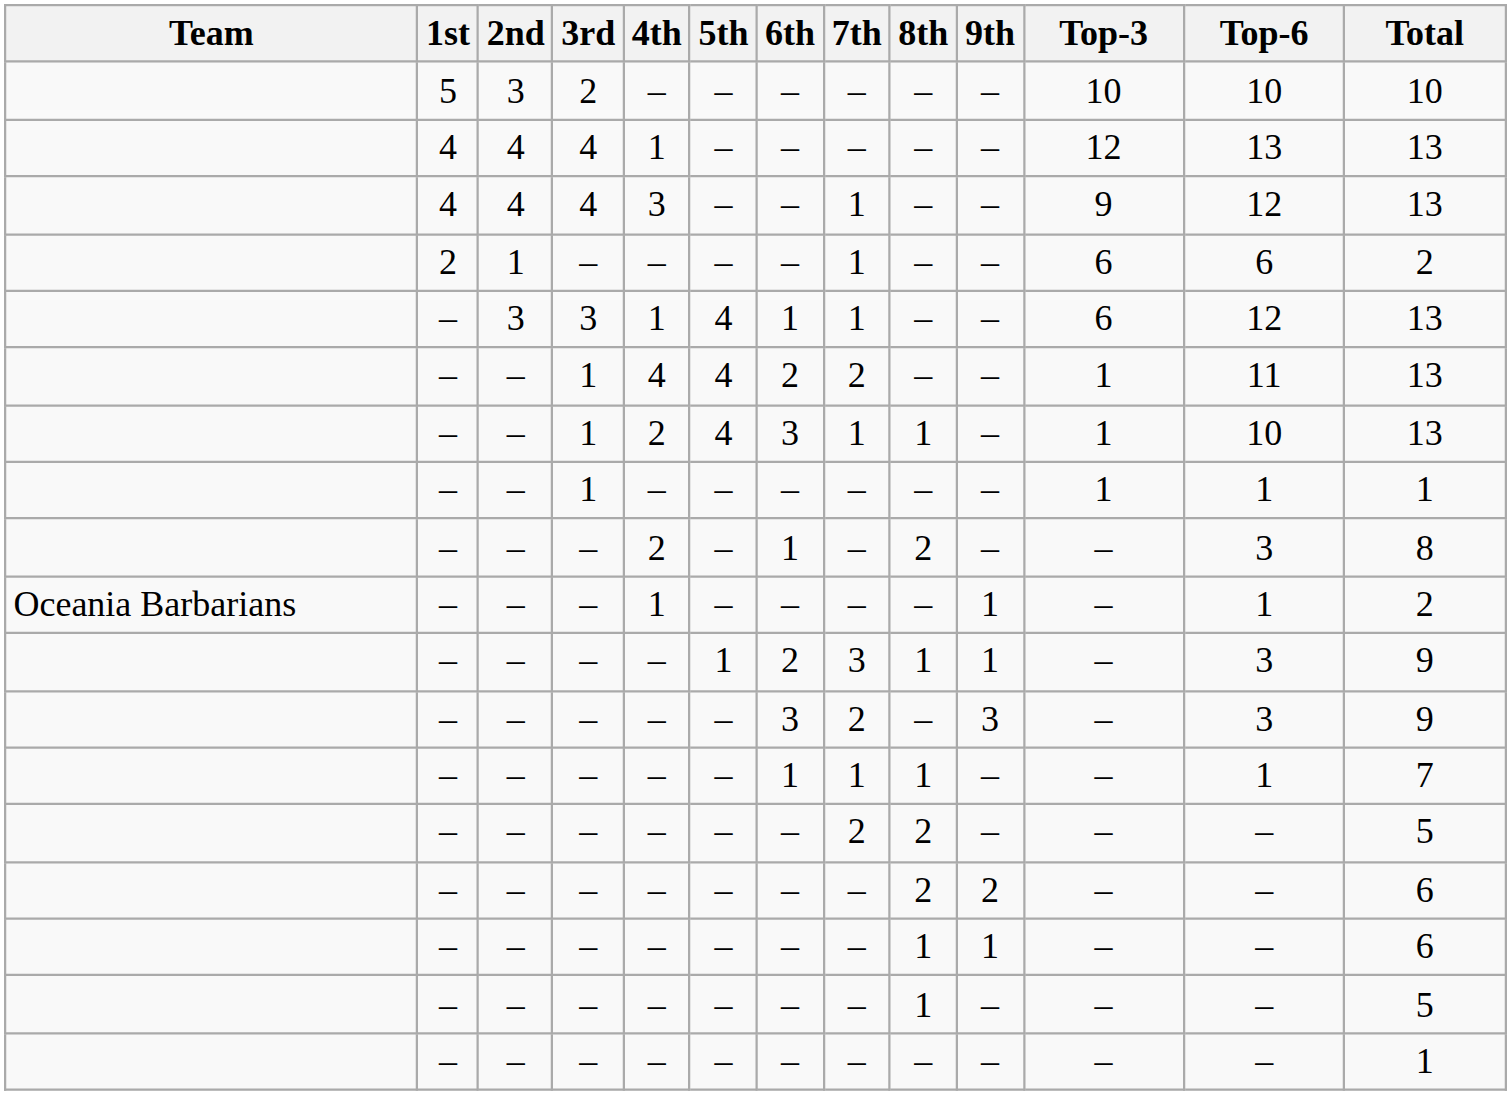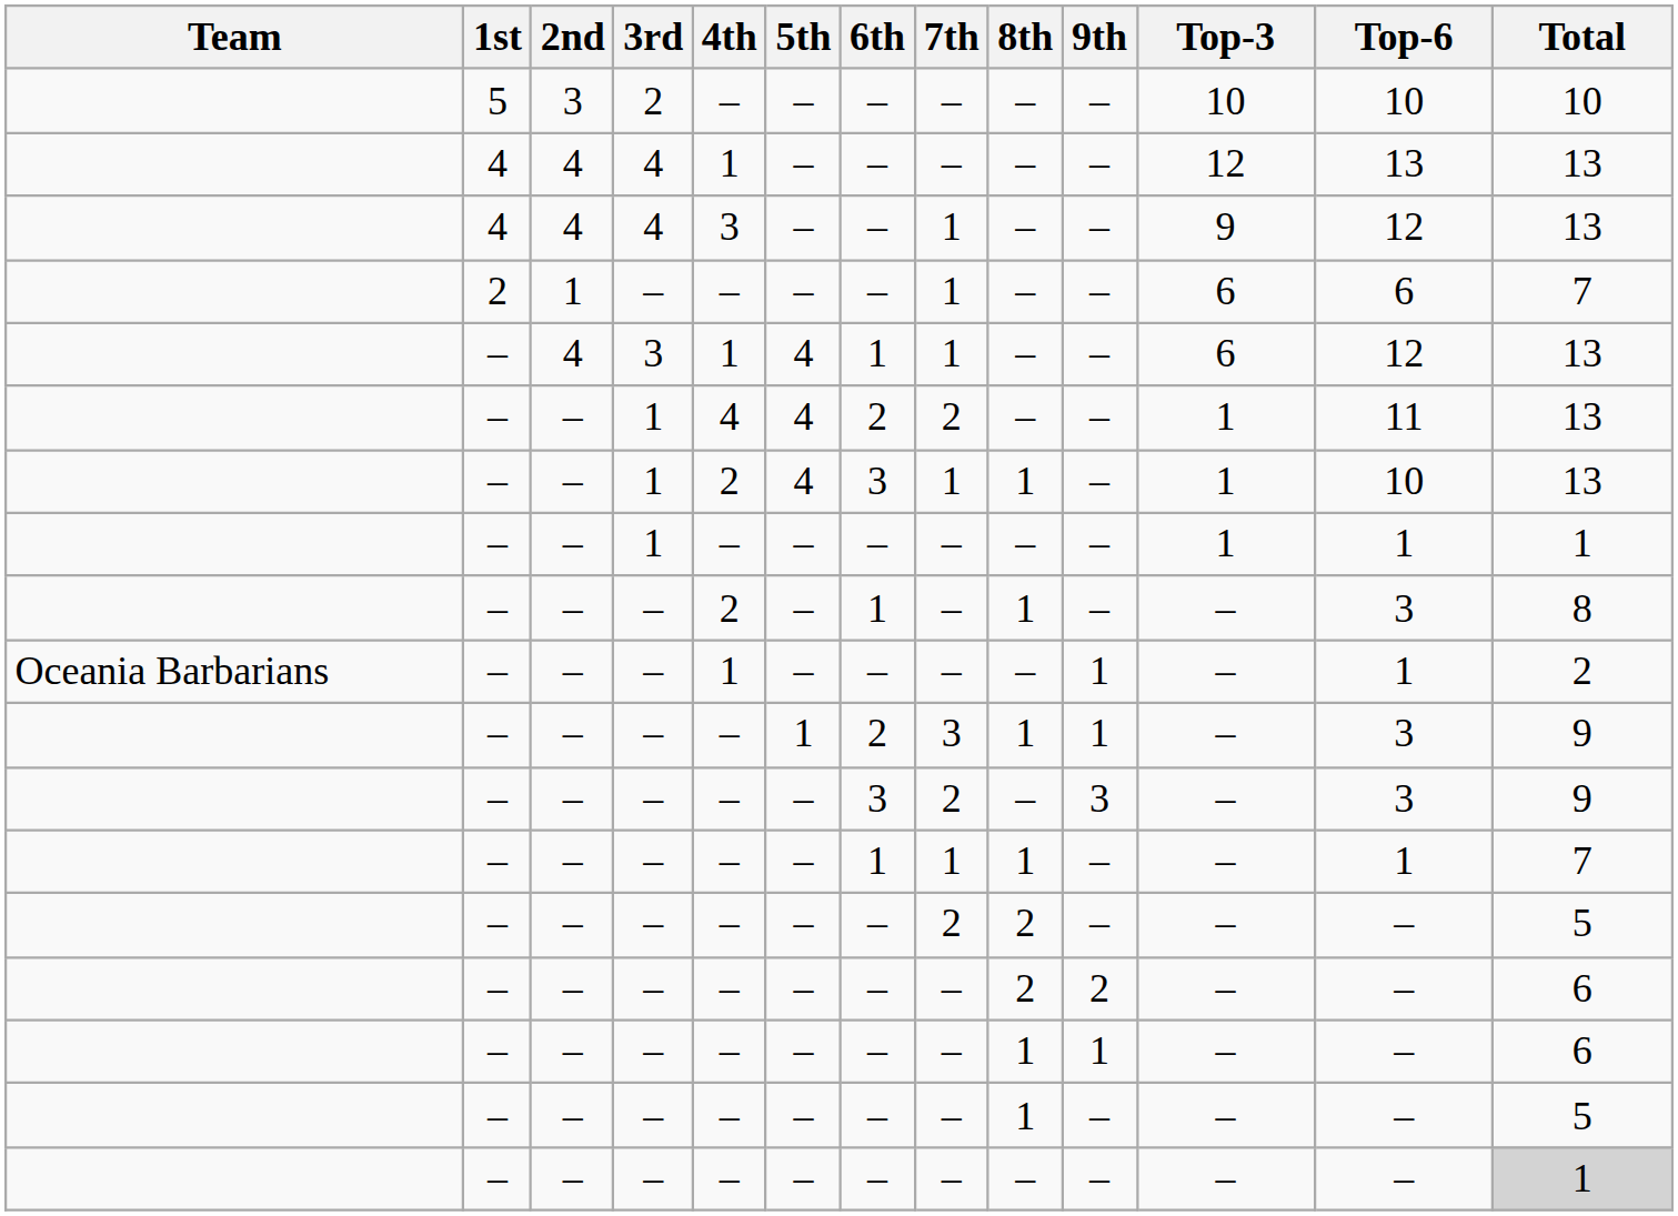row 5 | Total: 2 -> 7
row 6 | 2nd: 3 -> 4
row 10 | 8th: 2 -> 1
row 19 | Total: no background -> lightgrey background
